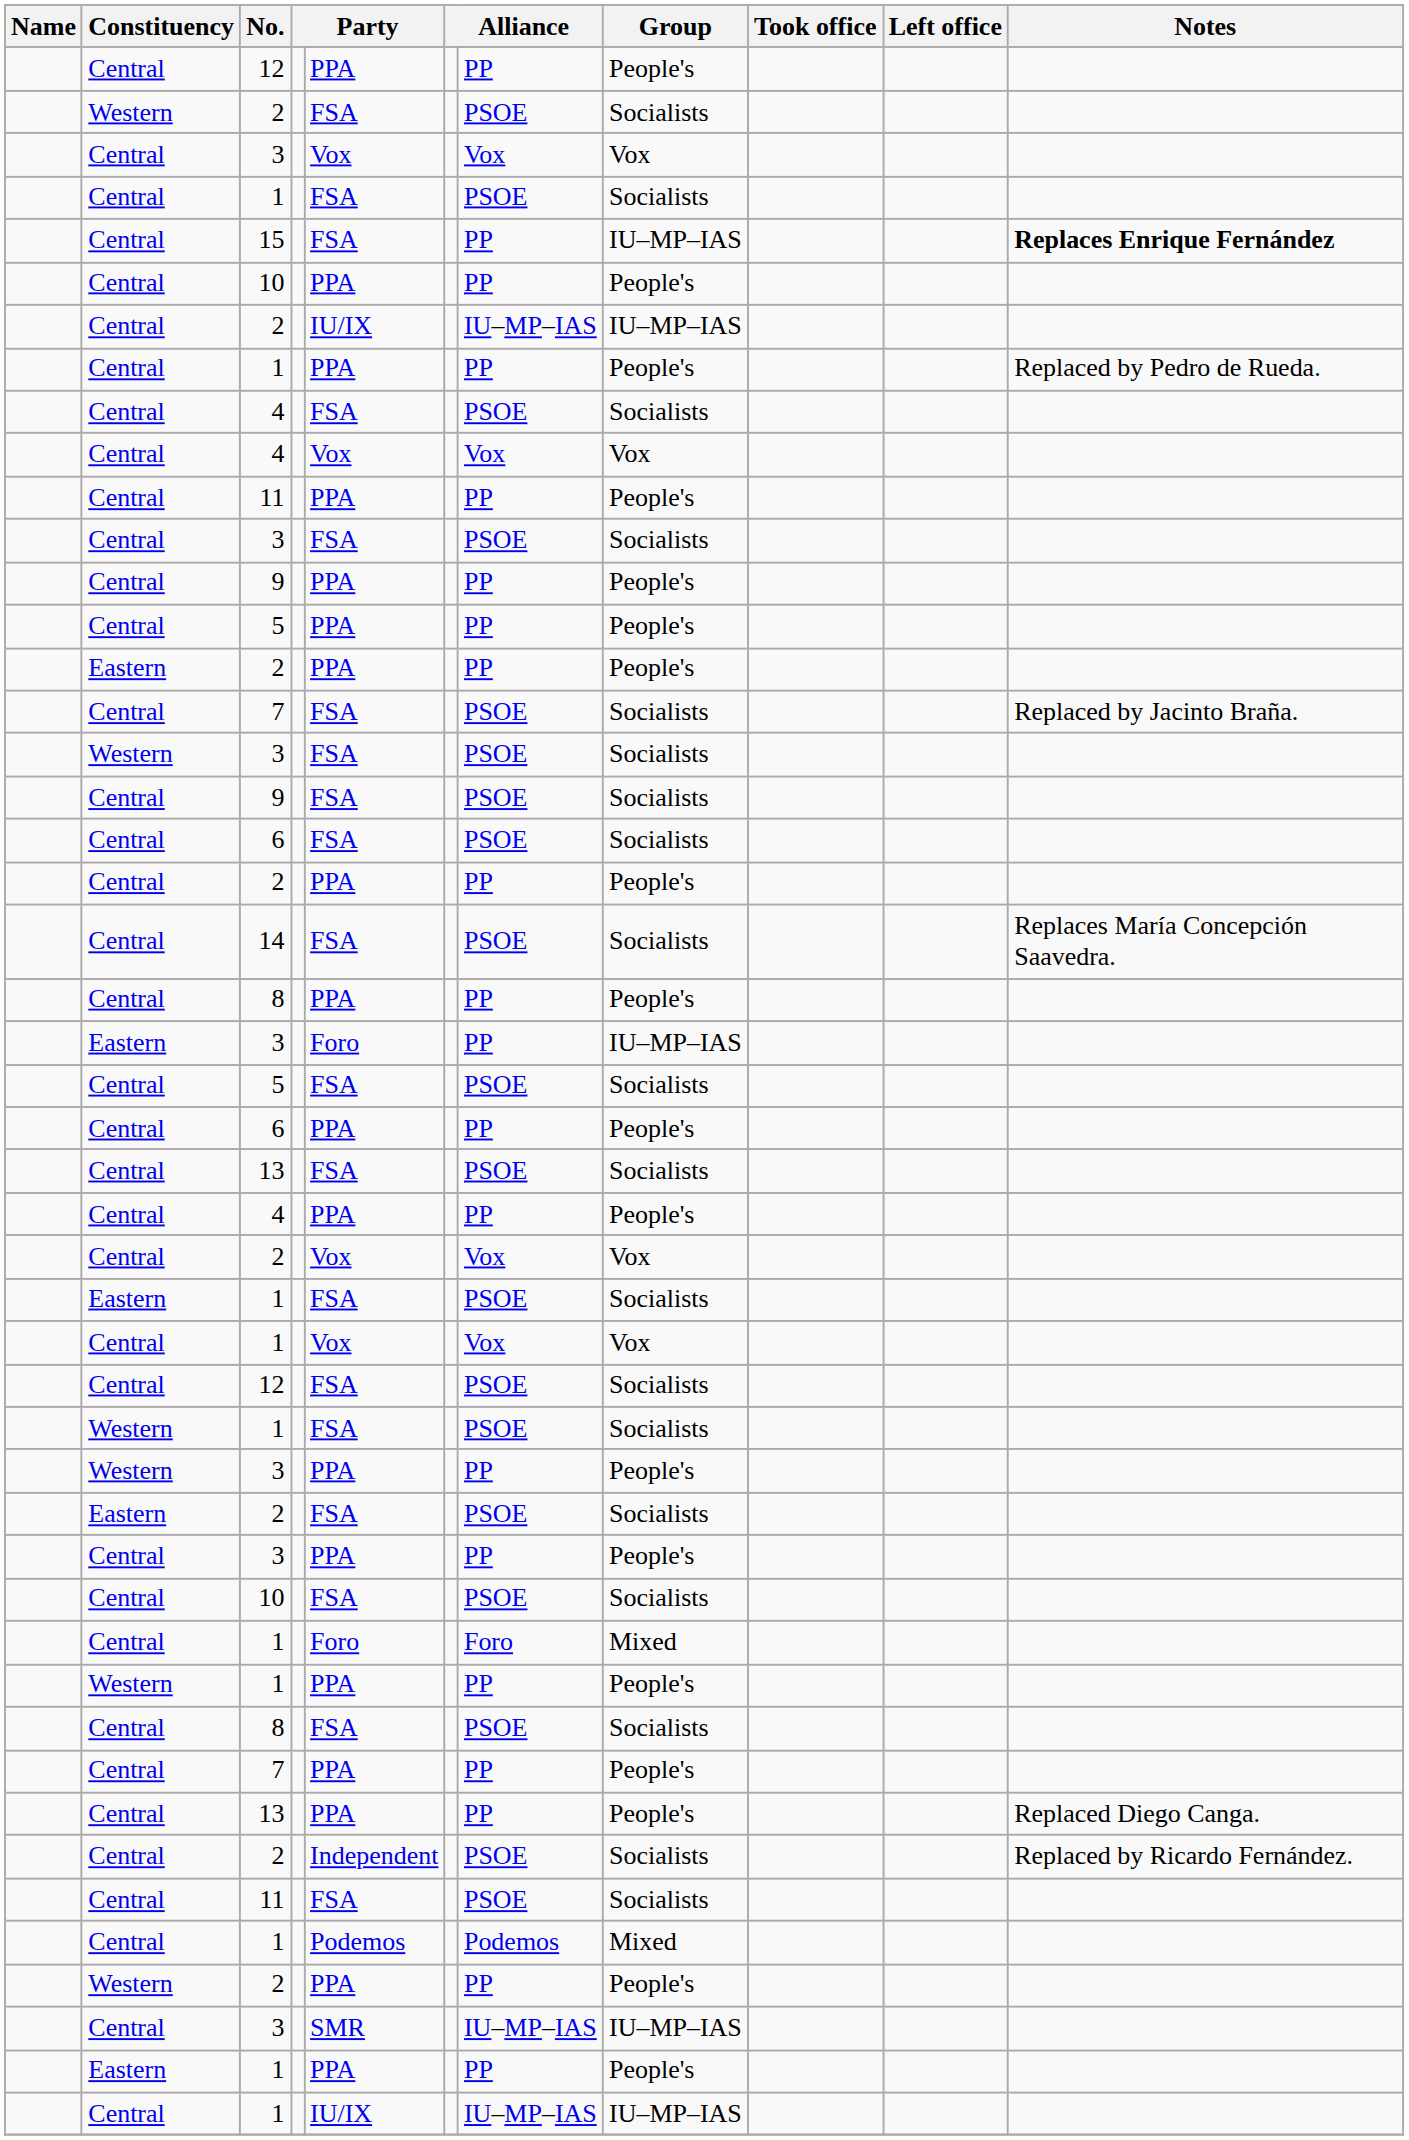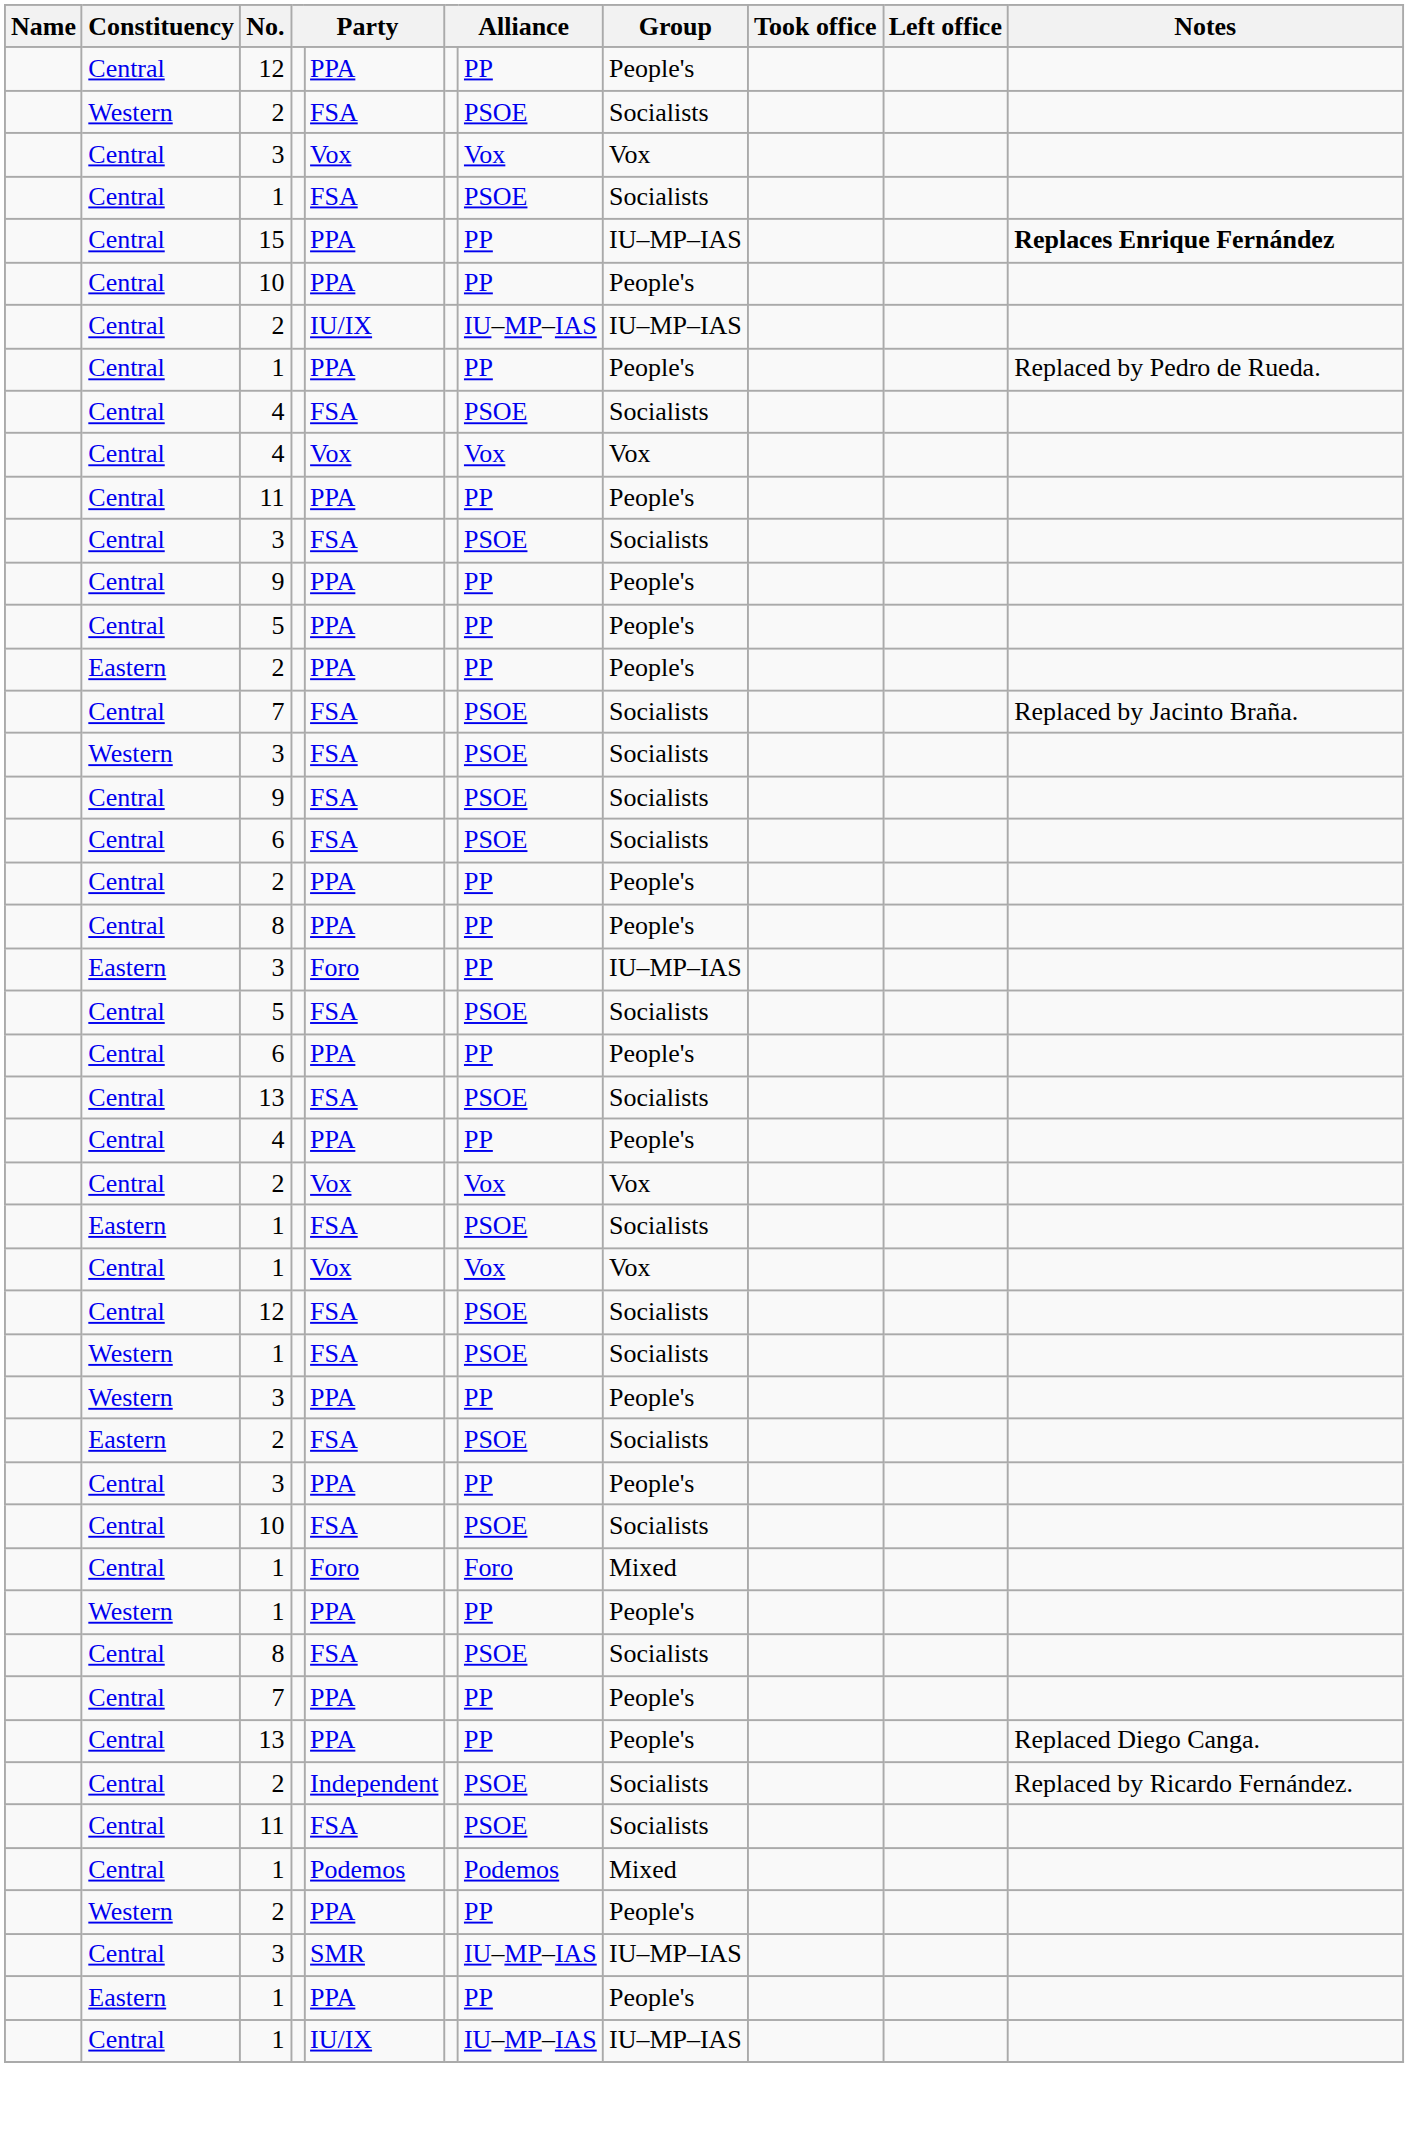15 | column 5: FSA -> PPA
- row: Central | 14 | FSA | PSOE | Socialists | Replaces María Concepción Saavedra.
